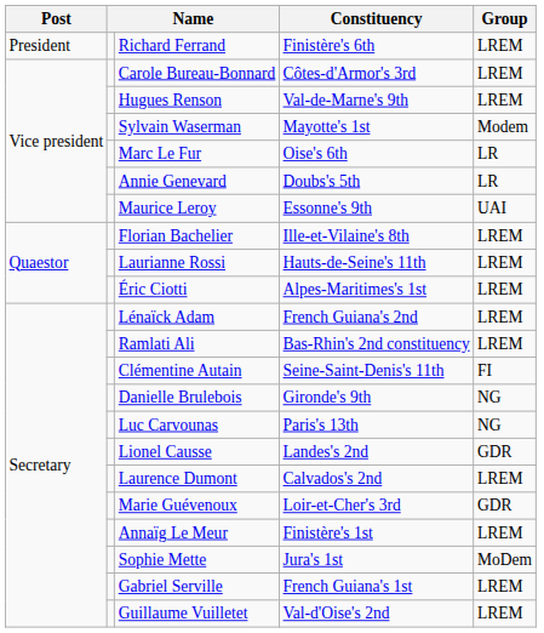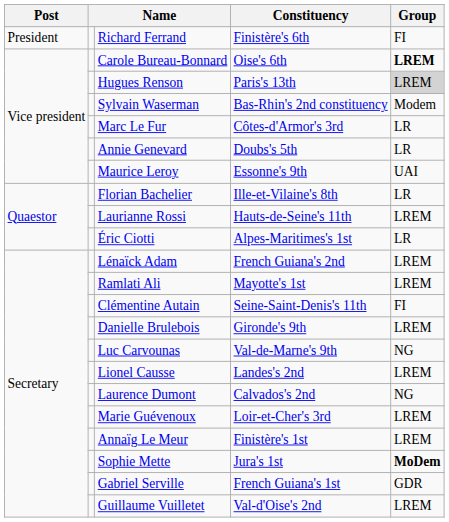Richard Ferrand | Group: LREM -> FI
Carole Bureau-Bonnard | Constituency: Côtes-d'Armor's 3rd -> Oise's 6th
Carole Bureau-Bonnard | Group: normal -> bold
Hugues Renson | Constituency: Val-de-Marne's 9th -> Paris's 13th
Hugues Renson | Group: no background -> lightgrey background
Sylvain Waserman | Constituency: Mayotte's 1st -> Bas-Rhin's 2nd constituency
Marc Le Fur | Constituency: Oise's 6th -> Côtes-d'Armor's 3rd
Florian Bachelier | Group: LREM -> LR
Éric Ciotti | Group: LREM -> LR
Ramlati Ali | Constituency: Bas-Rhin's 2nd constituency -> Mayotte's 1st
Danielle Brulebois | Group: NG -> LREM
Luc Carvounas | Constituency: Paris's 13th -> Val-de-Marne's 9th
Lionel Causse | Group: GDR -> LREM
Laurence Dumont | Group: LREM -> NG
Marie Guévenoux | Group: GDR -> LREM
Sophie Mette | Group: normal -> bold
Gabriel Serville | Group: LREM -> GDR
